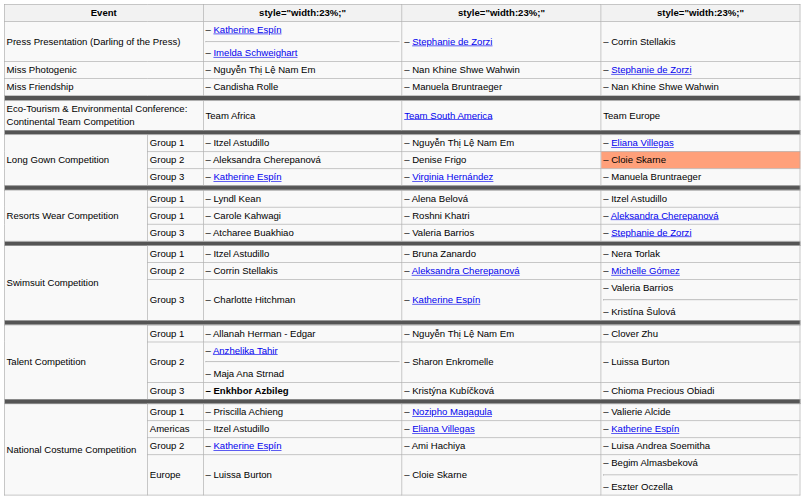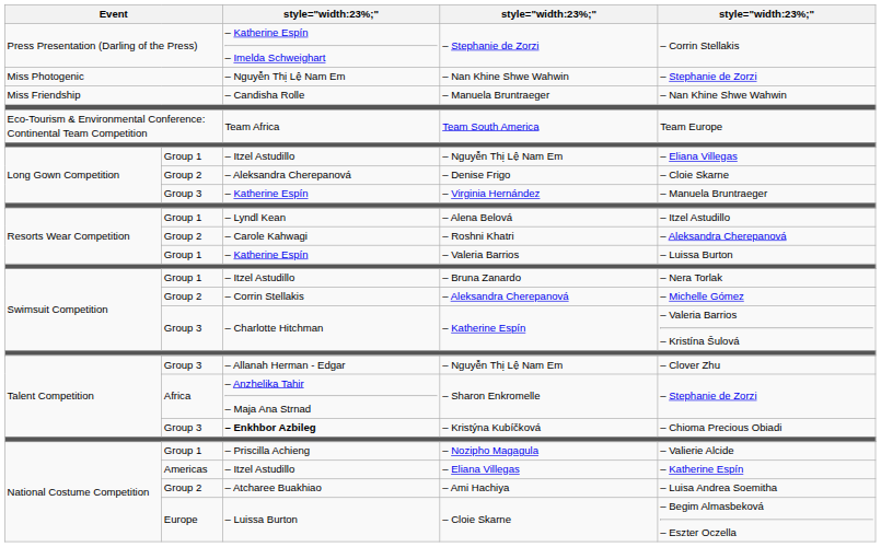– Denise Frigo | column 5: lightsalmon background -> no background
– Roshni Khatri | column 2: Group 1 -> Group 2
– Valeria Barrios | column 2: Group 3 -> Group 1
– Valeria Barrios | column 3: – Atcharee Buakhiao -> – Katherine Espín
– Valeria Barrios | column 5: – Stephanie de Zorzi -> – Luissa Burton
Talent Competition / – Nguyễn Thị Lệ Nam Em | column 2: Group 1 -> Group 3
– Sharon Enkromelle | column 2: Group 2 -> Africa
– Sharon Enkromelle | column 5: – Luissa Burton -> – Stephanie de Zorzi
– Ami Hachiya | column 3: – Katherine Espín -> – Atcharee Buakhiao
